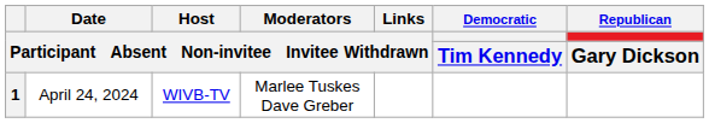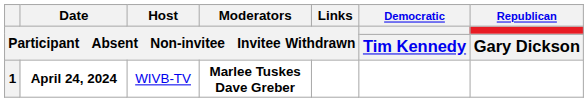1 | Date / Participant Absent Non-invitee Invitee Withdrawn: normal -> bold
1 | column 4: normal -> bold
